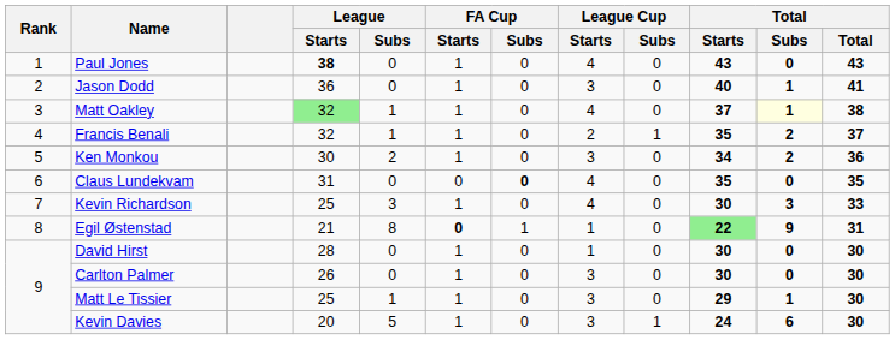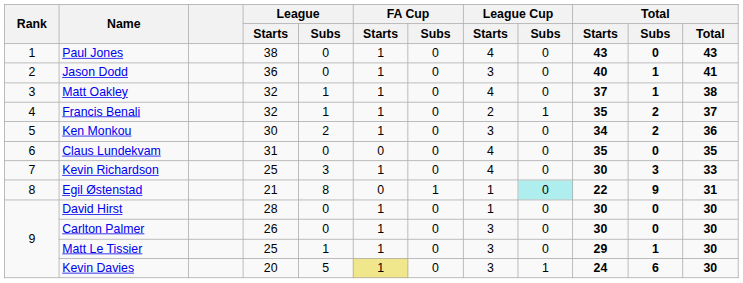Paul Jones | League / Starts: bold -> normal
Matt Oakley | League / Starts: lightgreen background -> no background
Matt Oakley | Total / Subs: lightyellow background -> no background
Claus Lundekvam | FA Cup / Subs: bold -> normal
Egil Østenstad | FA Cup / Starts: bold -> normal
Egil Østenstad | League Cup / Subs: no background -> paleturquoise background
Egil Østenstad | Total / Starts: lightgreen background -> no background
Kevin Davies | FA Cup / Starts: no background -> khaki background
